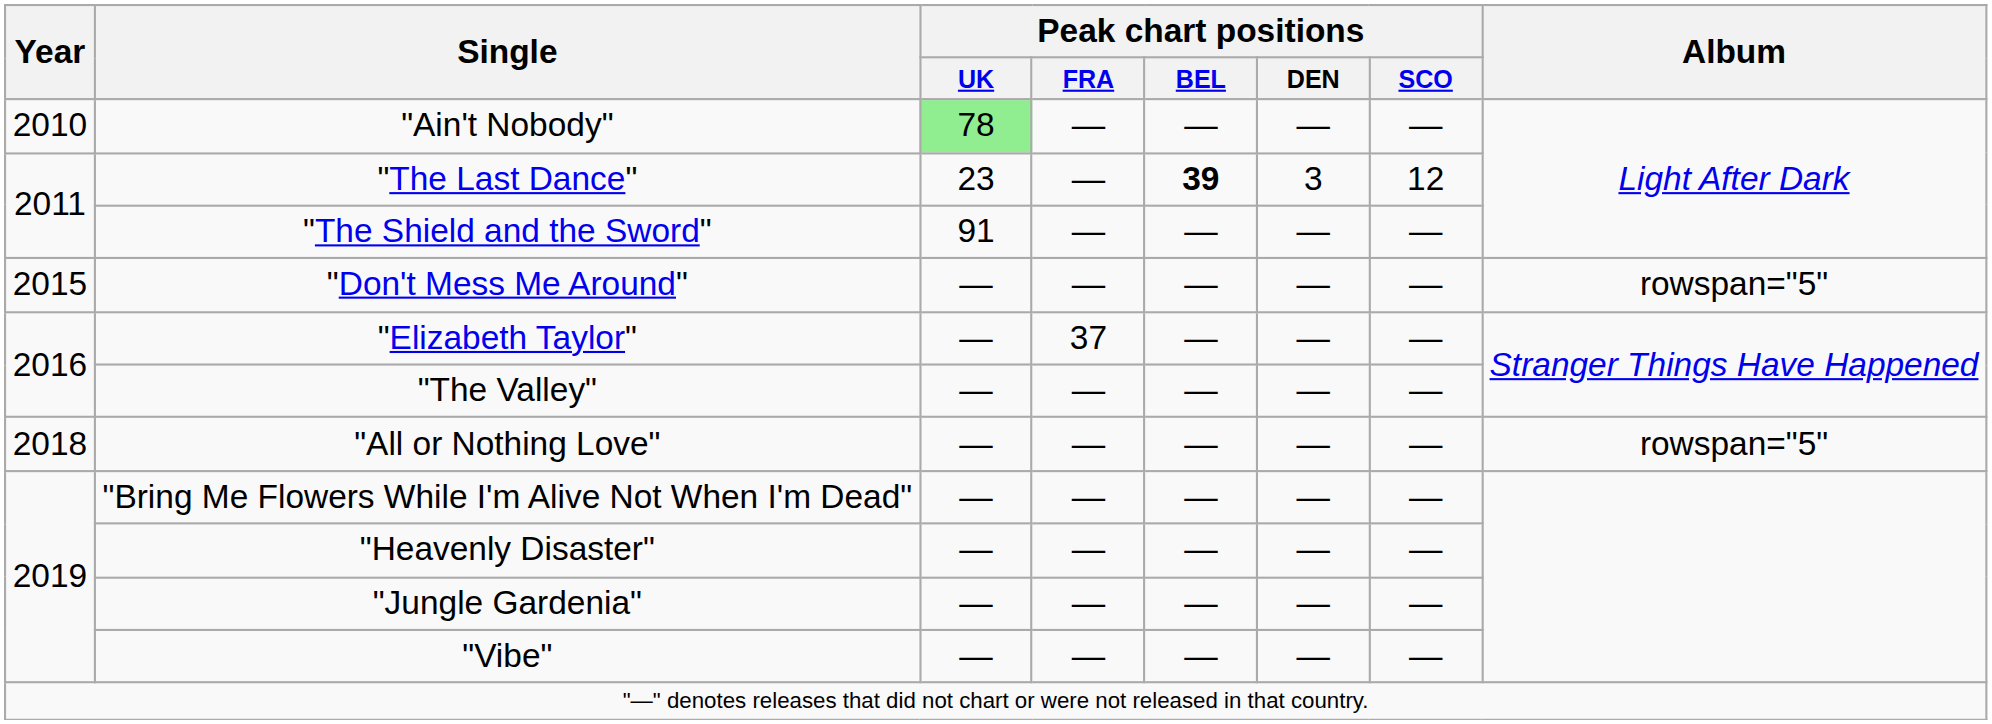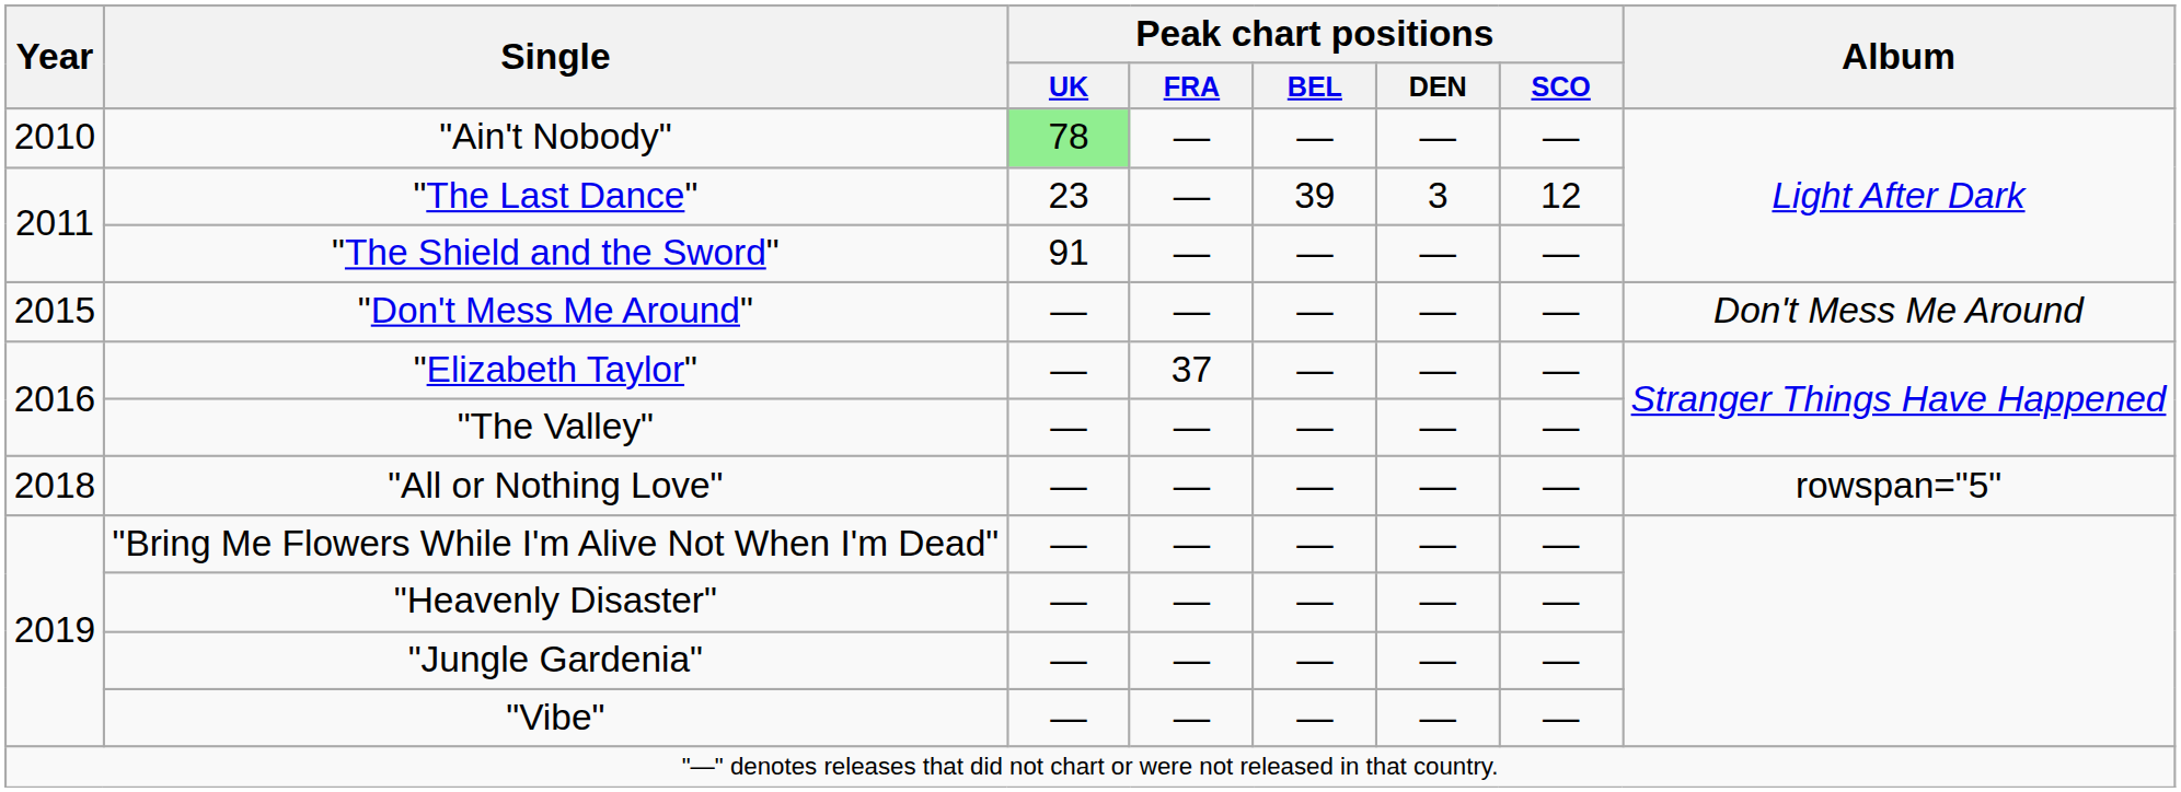"The Last Dance" | Peak chart positions / BEL: bold -> normal
"Don't Mess Me Around" | Album: rowspan="5" -> Don't Mess Me Around
